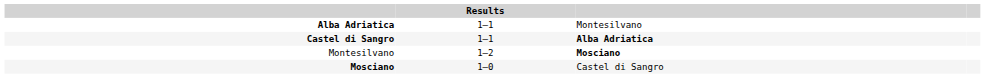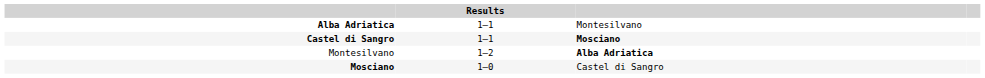row 3 | column 3: Alba Adriatica -> Mosciano
row 4 | column 3: Mosciano -> Alba Adriatica
